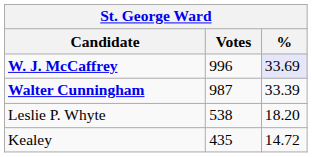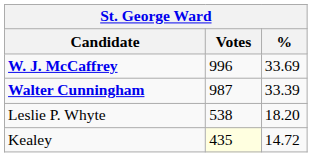W. J. McCaffrey | %: lavender background -> no background
Kealey | Votes: no background -> lightyellow background
